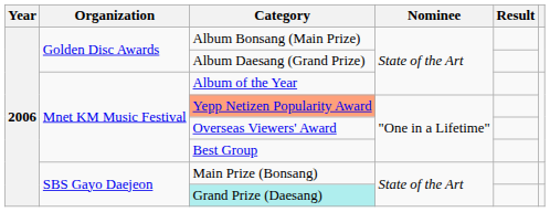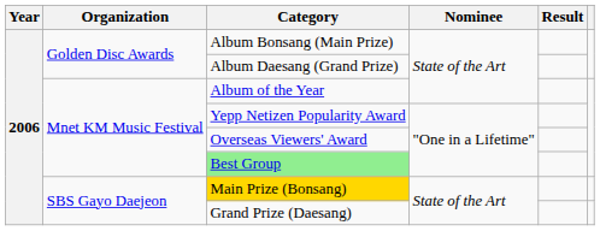Yepp Netizen Popularity Award | Category: lightsalmon background -> no background
Best Group | Category: no background -> lightgreen background
Main Prize (Bonsang) | Category: no background -> gold background
Grand Prize (Daesang) | Category: paleturquoise background -> no background
